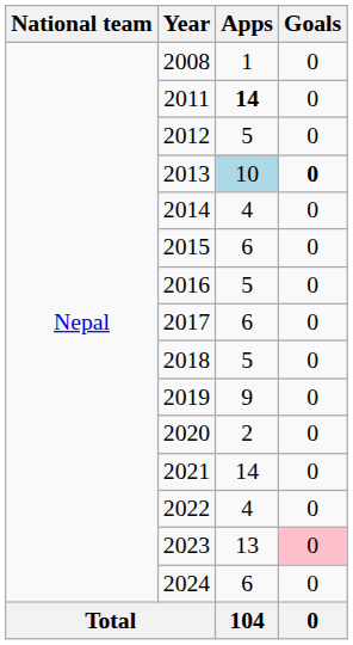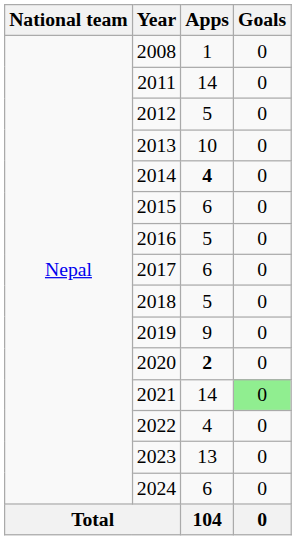2011 | Apps: bold -> normal
2013 | Apps: lightblue background -> no background
2013 | Goals: bold -> normal
2014 | Apps: normal -> bold
2020 | Apps: normal -> bold
2021 | Goals: no background -> lightgreen background
2023 | Goals: pink background -> no background
